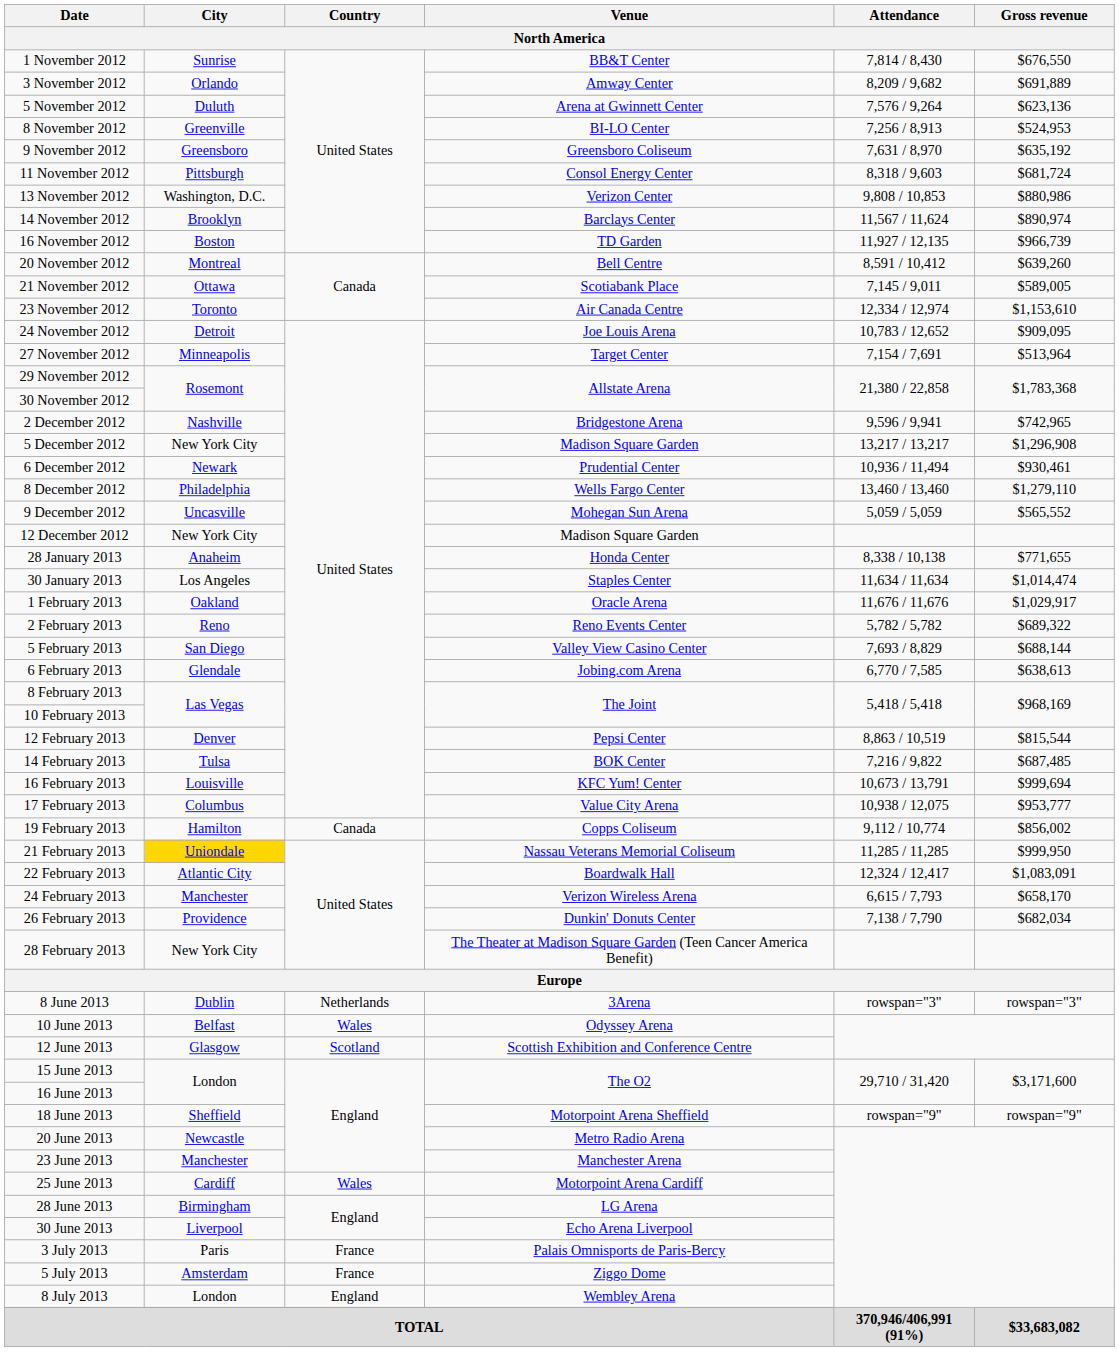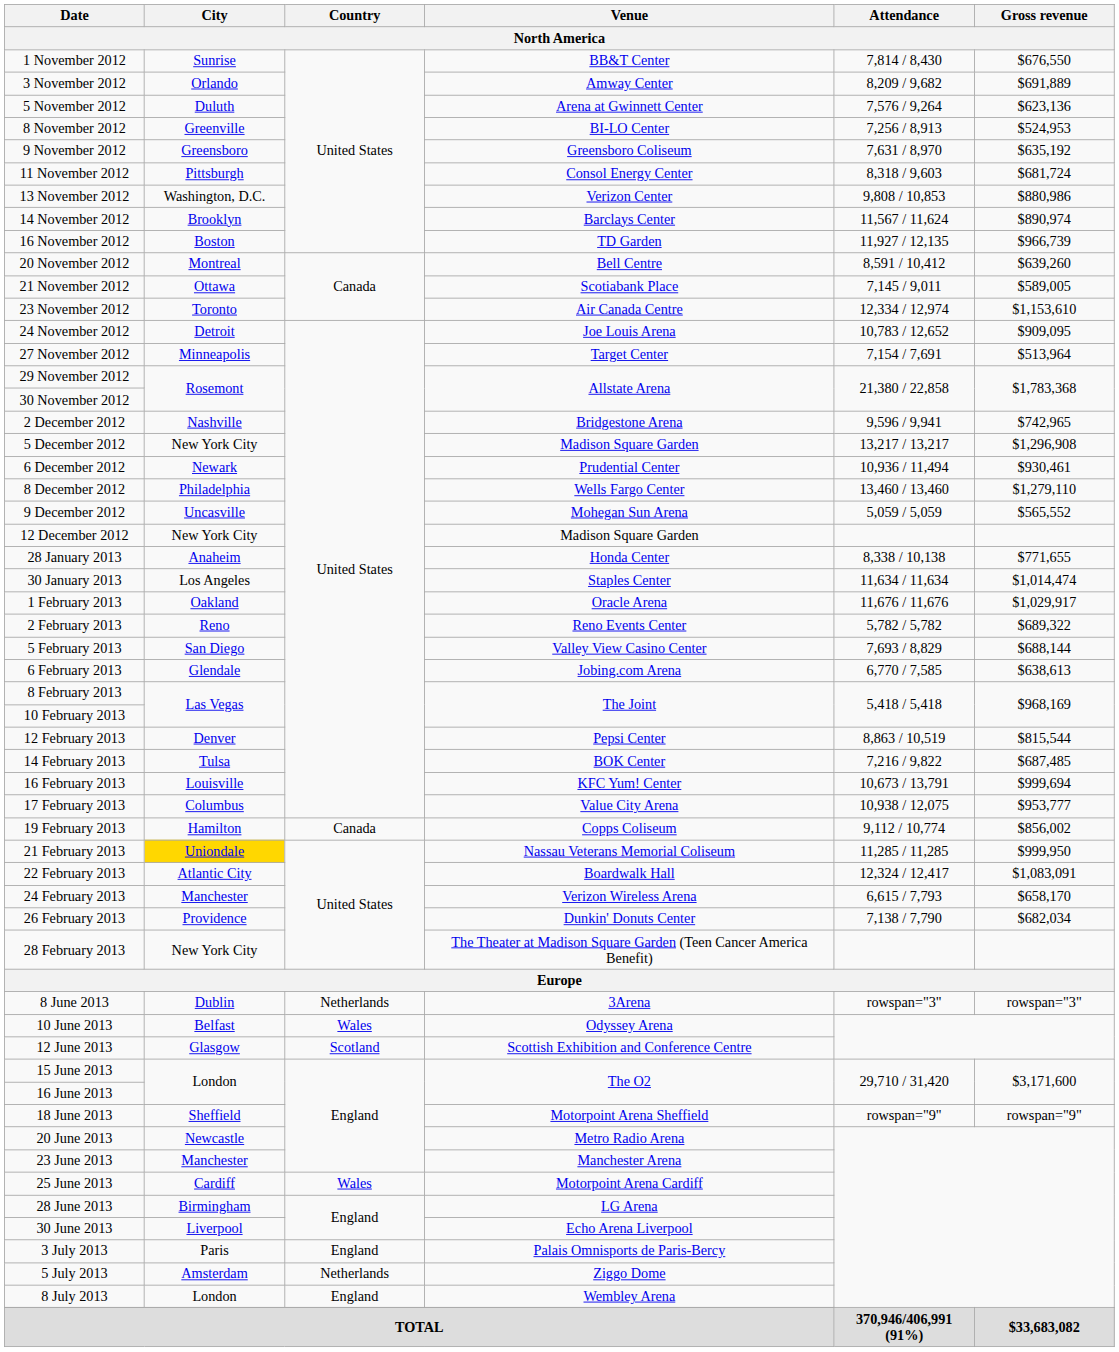3 July 2013 | Country: France -> England
5 July 2013 | Country: France -> Netherlands
